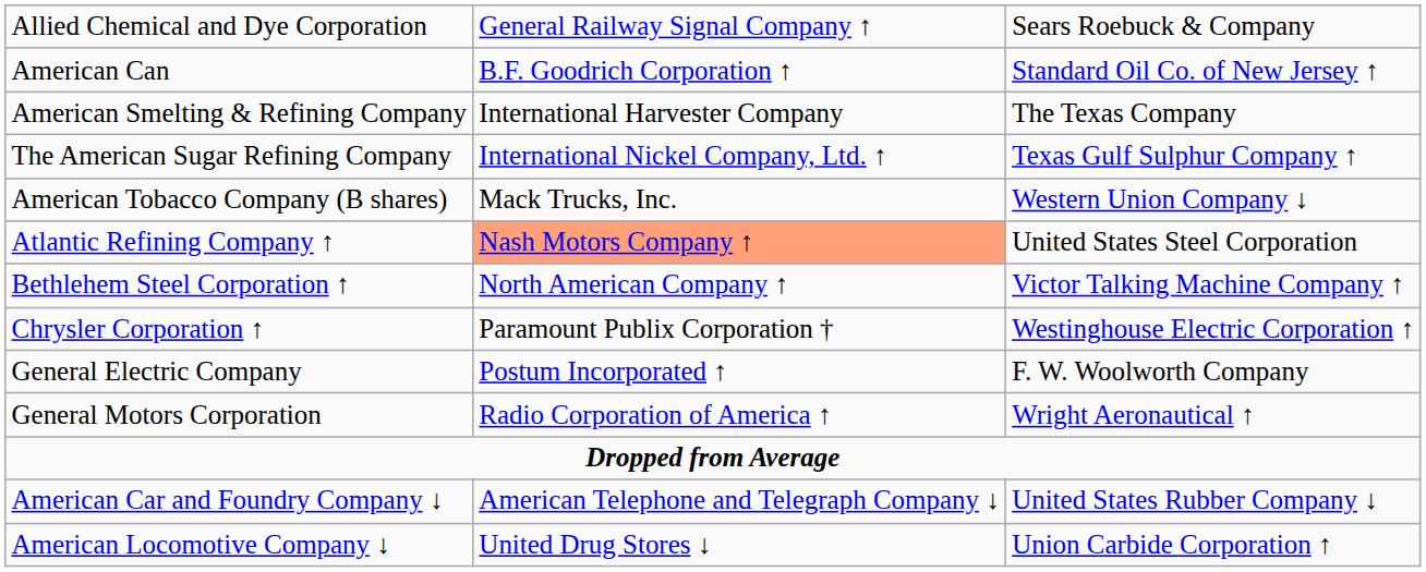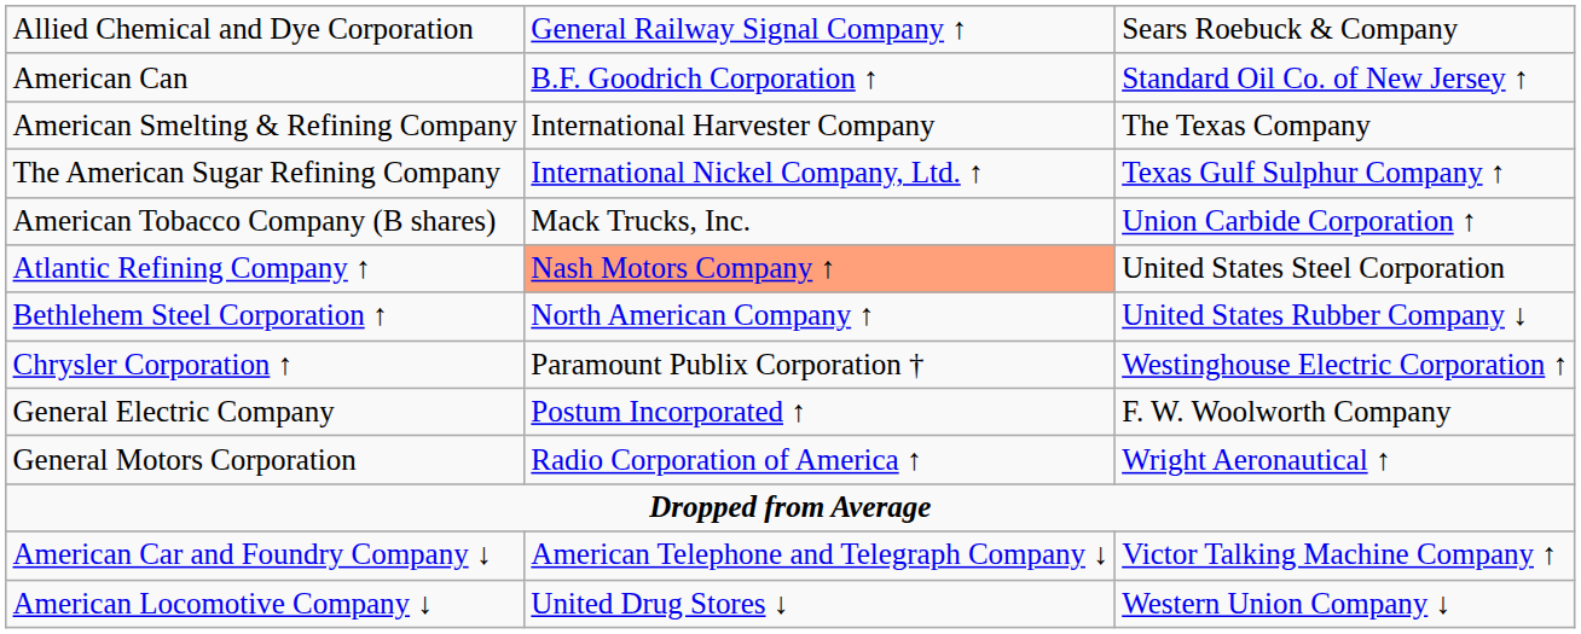American Tobacco Company (B shares) | column 3: Western Union Company ↓ -> Union Carbide Corporation ↑
Bethlehem Steel Corporation ↑ | column 3: Victor Talking Machine Company ↑ -> United States Rubber Company ↓
American Car and Foundry Company ↓ | column 3: United States Rubber Company ↓ -> Victor Talking Machine Company ↑
American Locomotive Company ↓ | column 3: Union Carbide Corporation ↑ -> Western Union Company ↓
